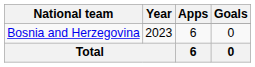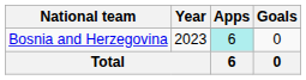2023 | Apps: no background -> paleturquoise background
